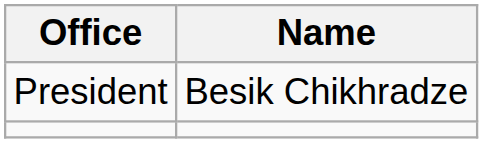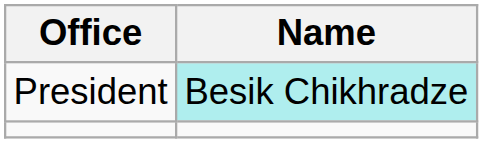President | Name: no background -> paleturquoise background
